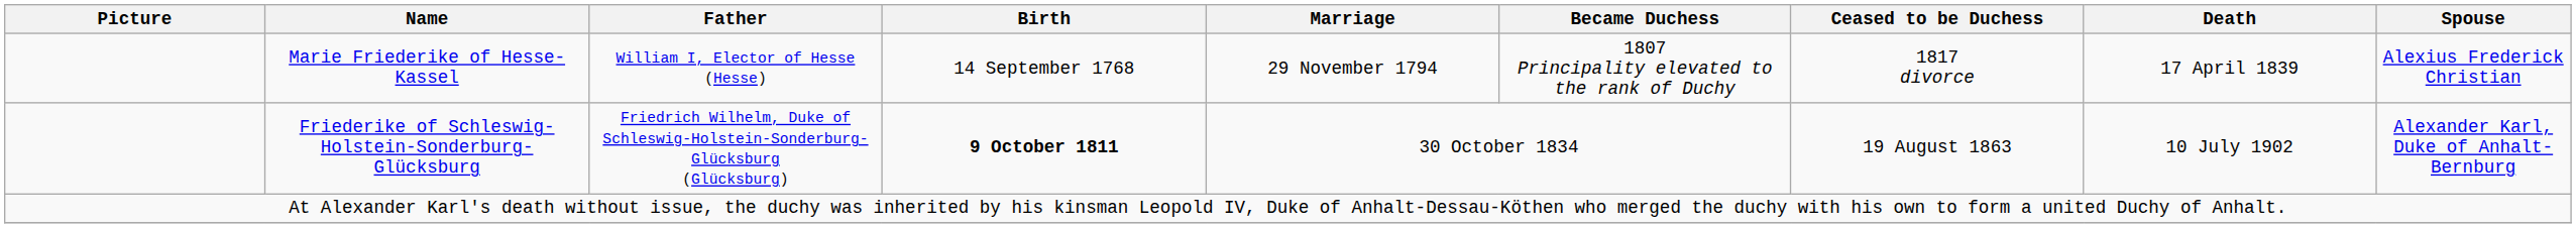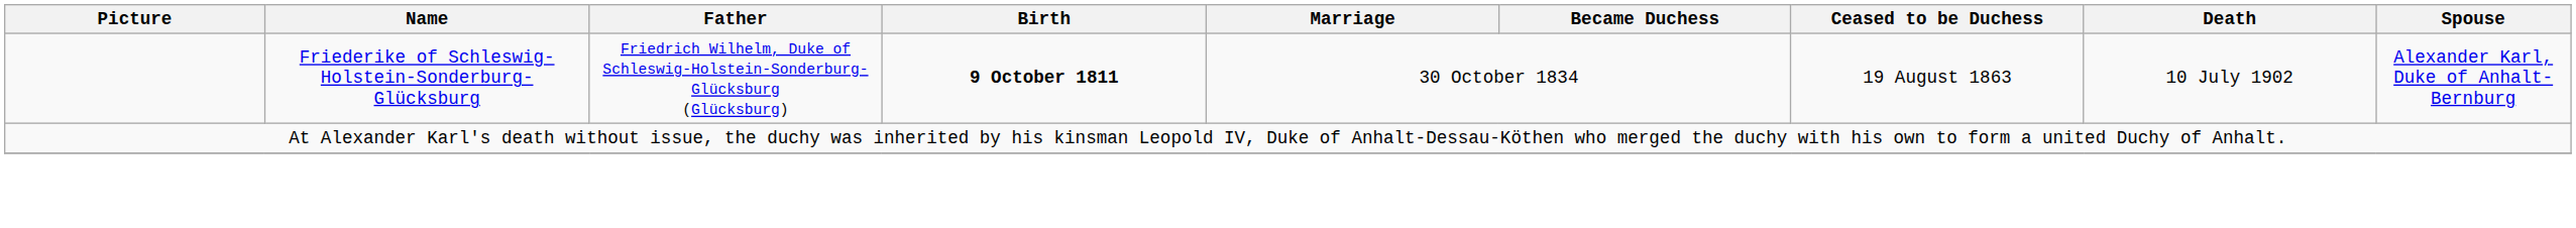- row: Marie Friederike of Hesse-Kassel | William I, Elector of Hesse (Hesse) | 14 September 1768 | 29 November 1794 | 1807 Principality elevated to the rank of Duchy | 1817 divorce | 17 April 1839 | Alexius Frederick Christian
